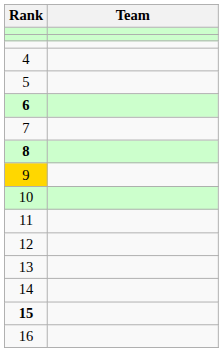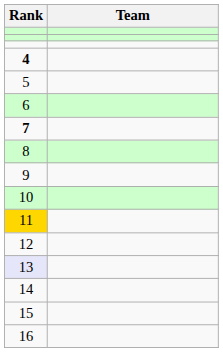row 5 | Rank: normal -> bold
row 7 | Rank: bold -> normal
row 8 | Rank: normal -> bold
row 9 | Rank: bold -> normal
row 10 | Rank: gold background -> no background
row 12 | Rank: no background -> gold background
row 14 | Rank: no background -> lavender background
row 16 | Rank: bold -> normal
